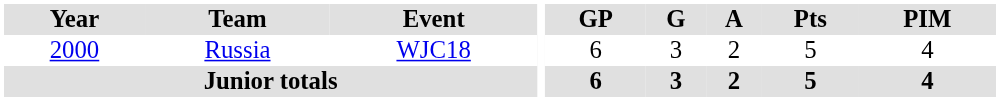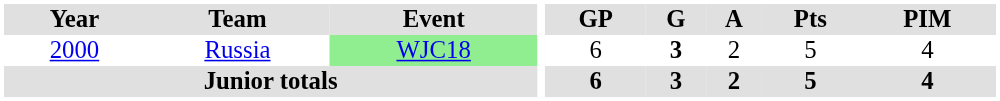Russia | Event: no background -> lightgreen background
Russia | G: normal -> bold
